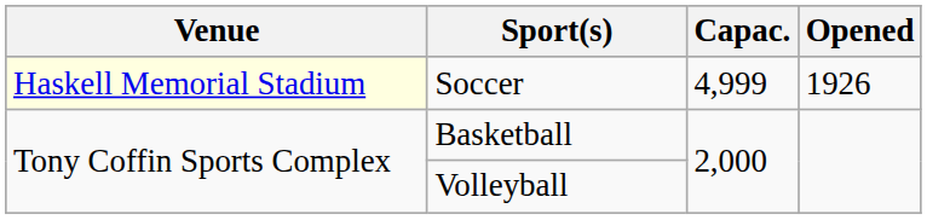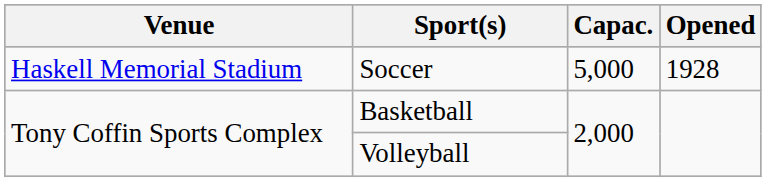Soccer | Venue: lightyellow background -> no background
Soccer | Capac.: 4,999 -> 5,000
Soccer | Opened: 1926 -> 1928
